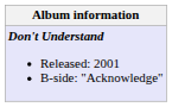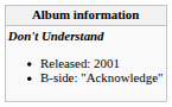row 2 | column 1: lavender background -> no background
